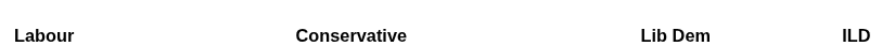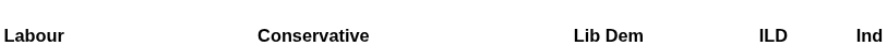+ column: 3 | Ind
